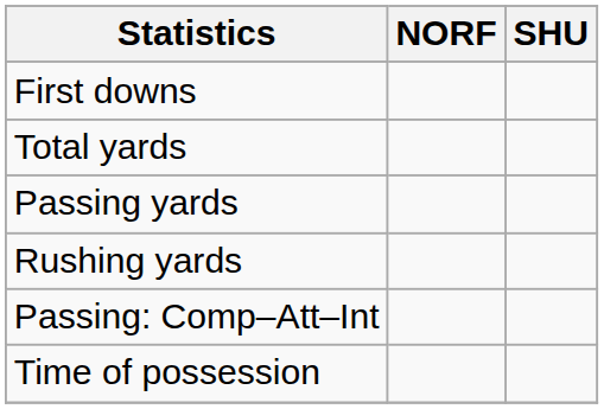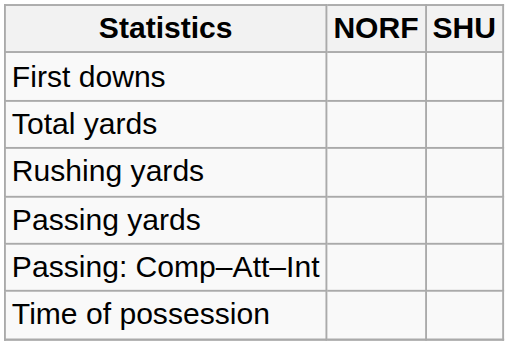rows swapped: Rushing yards <-> Passing yards
